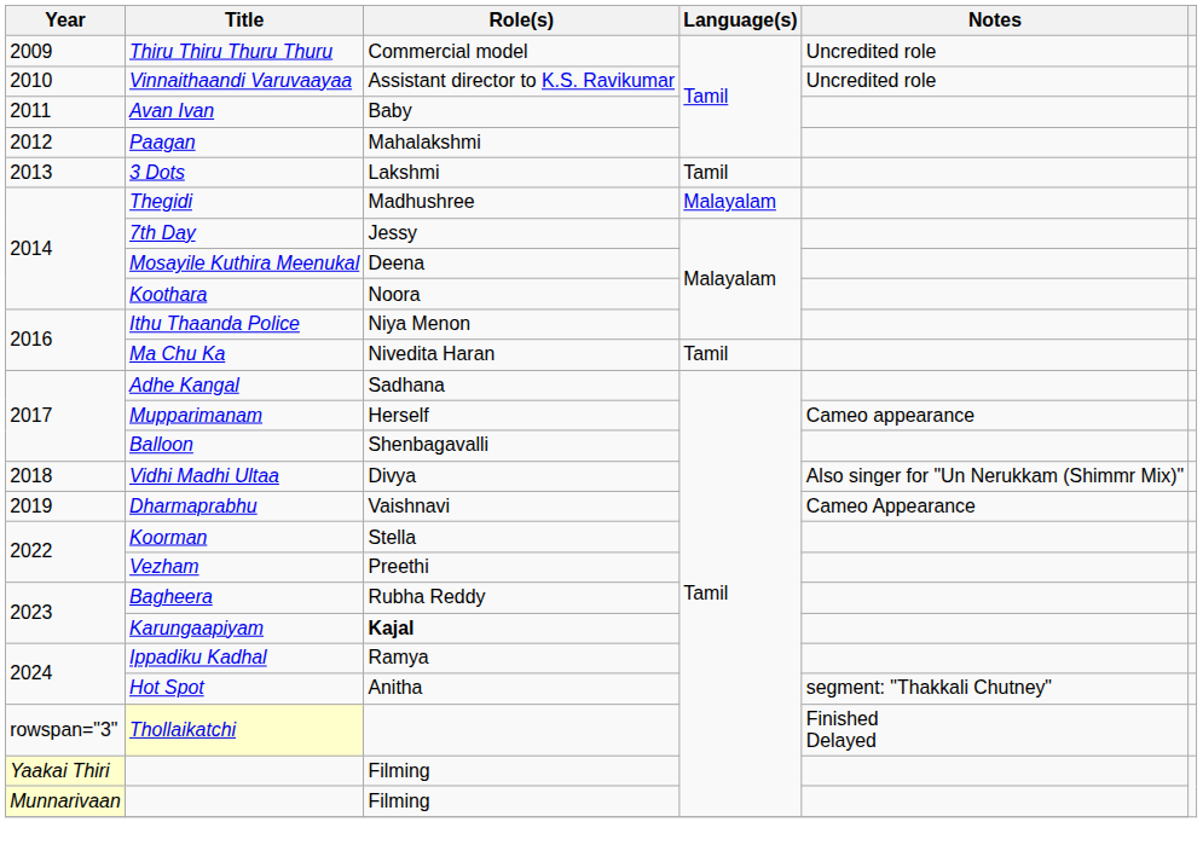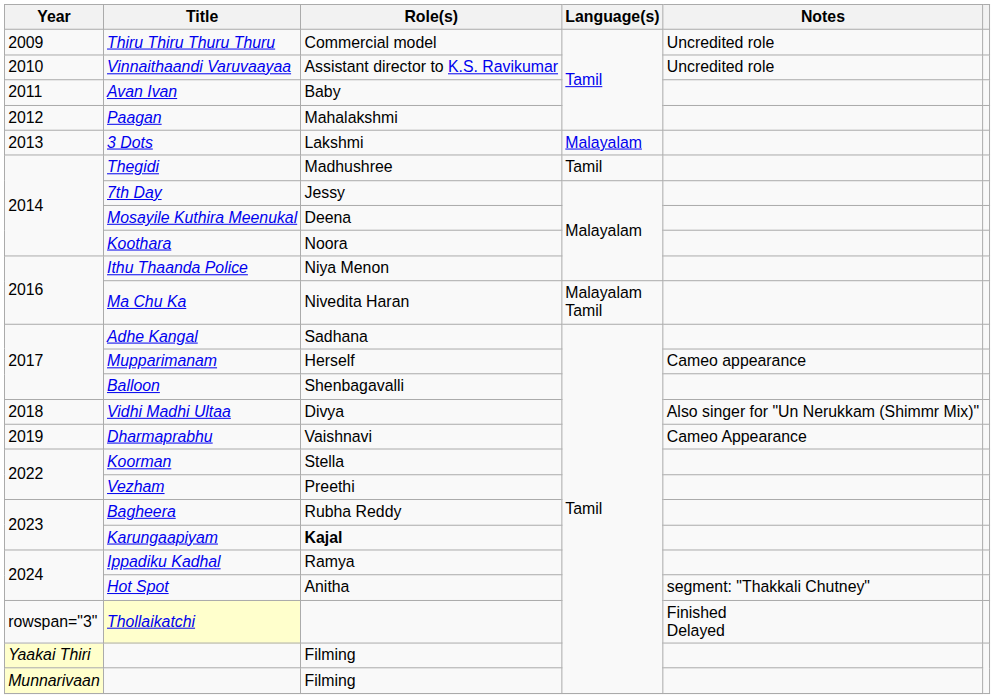3 Dots | Language(s): Tamil -> Malayalam
Thegidi | Language(s): Malayalam -> Tamil
Ma Chu Ka | Language(s): Tamil -> Malayalam Tamil
